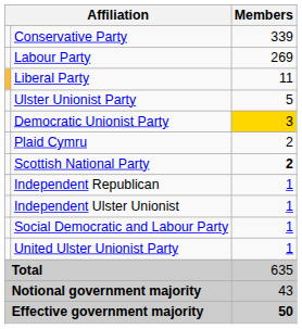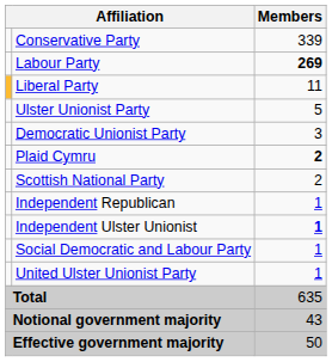Labour Party | Members: normal -> bold
Democratic Unionist Party | Members: gold background -> no background
Plaid Cymru | Members: normal -> bold
Scottish National Party | Members: bold -> normal
Independent Ulster Unionist | Members: normal -> bold
Effective government majority | Members: bold -> normal
